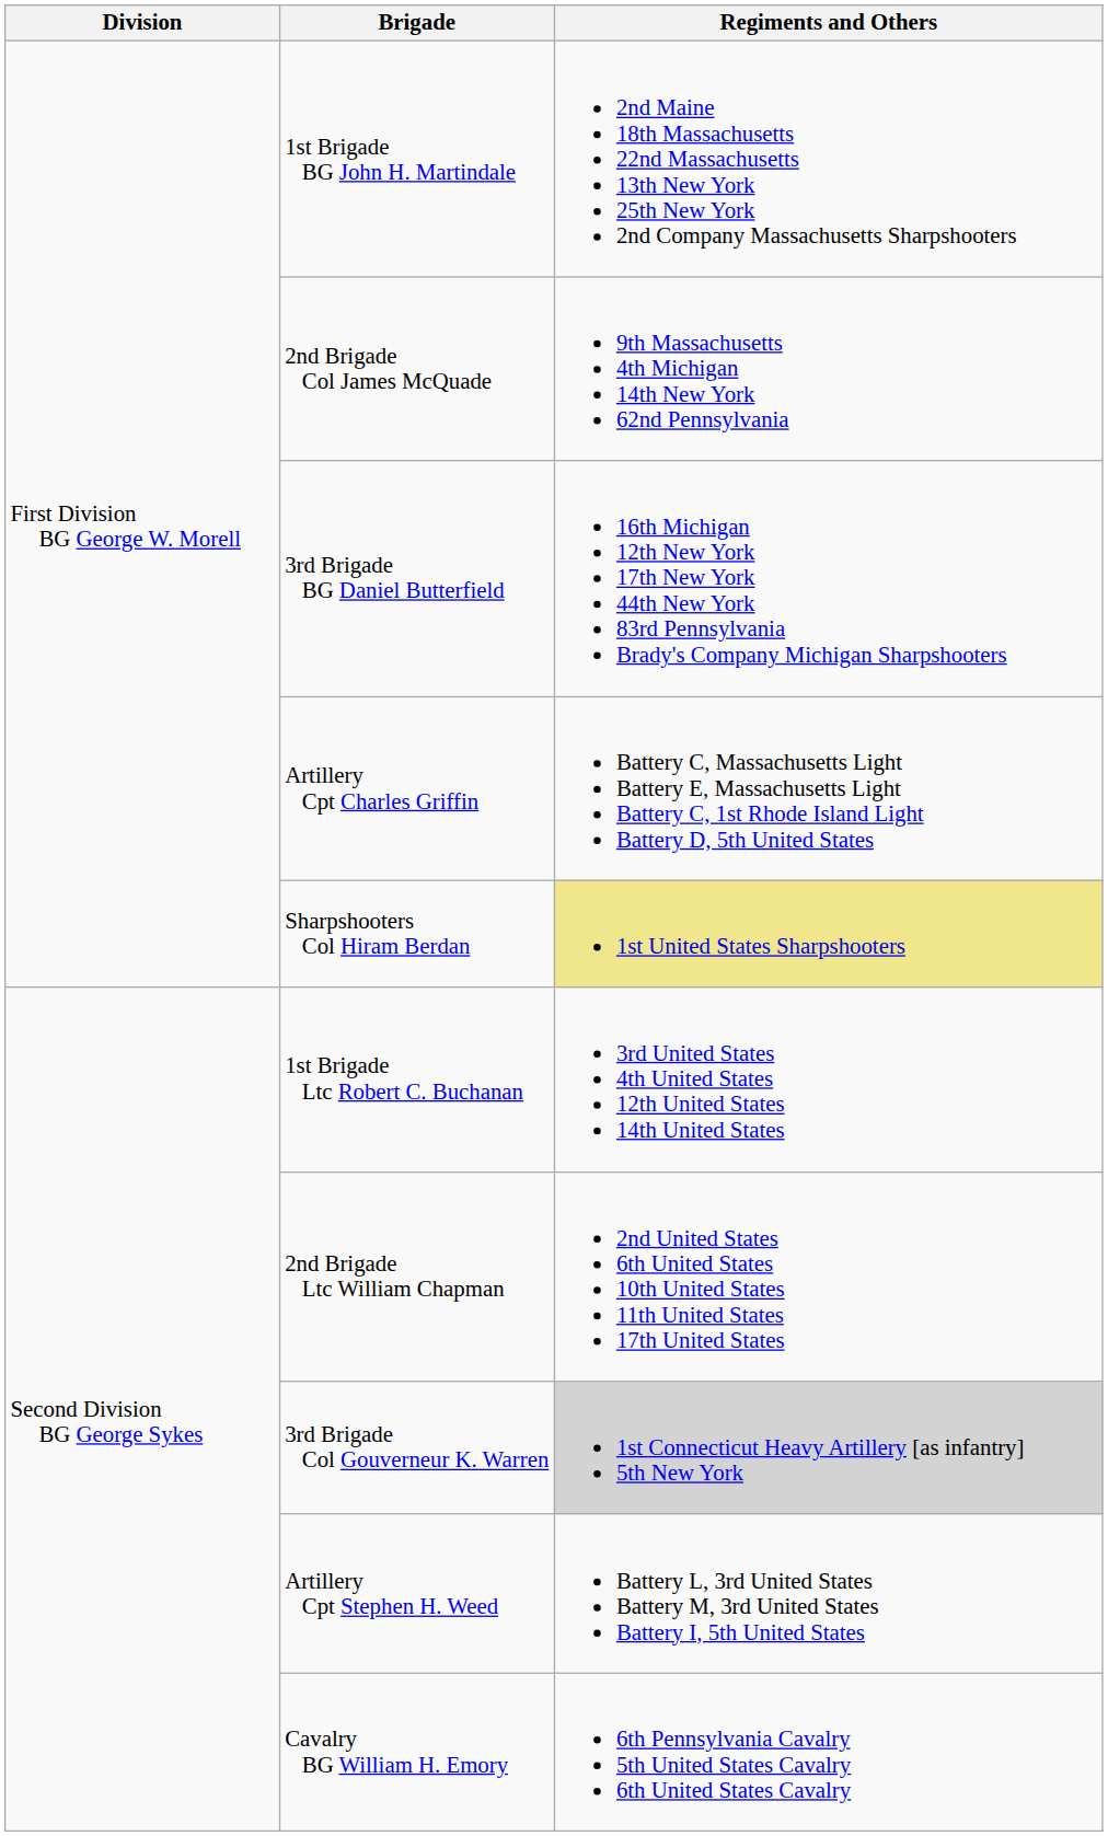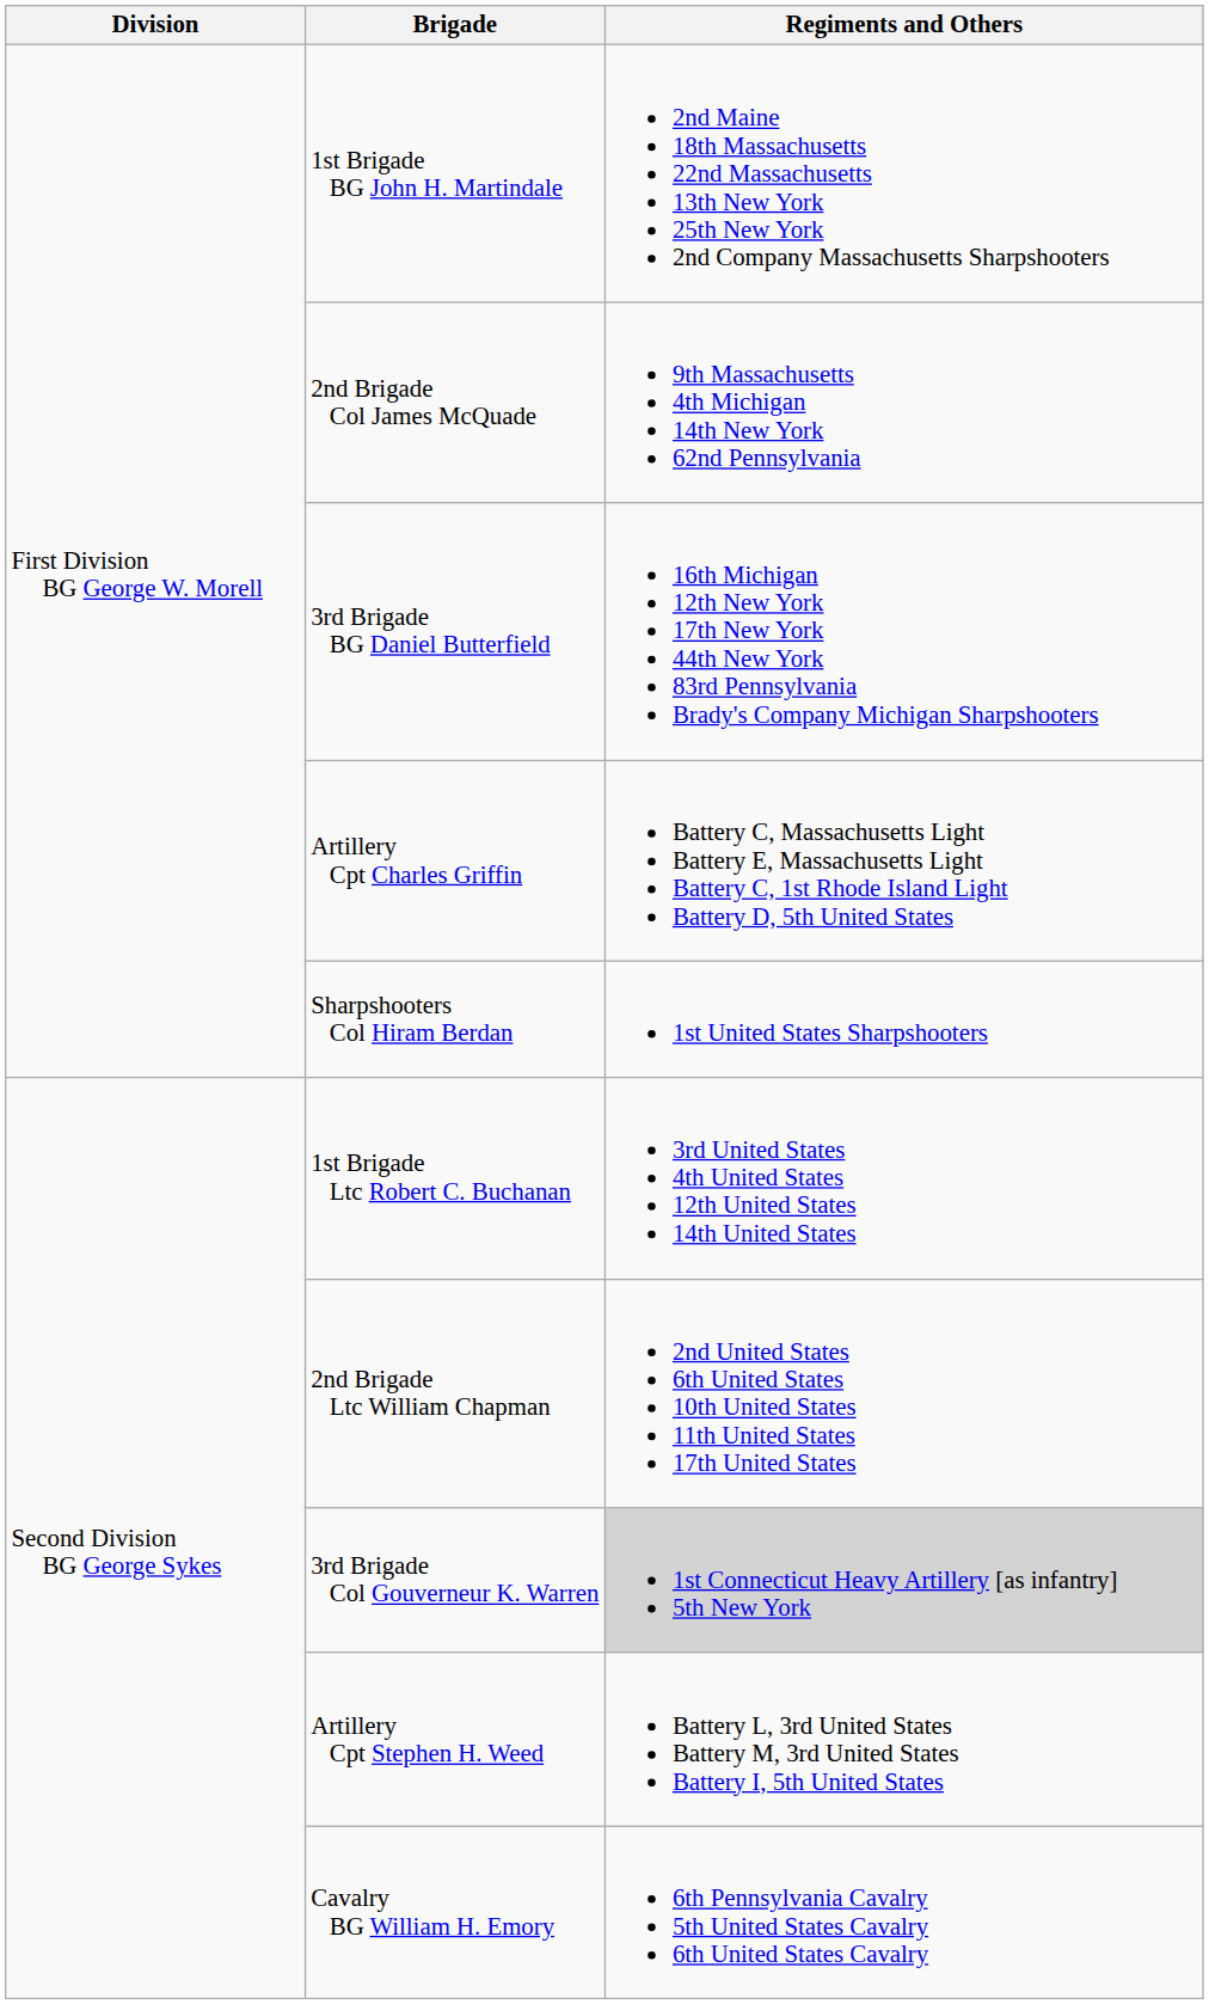Sharpshooters Col Hiram Berdan | Regiments and Others: khaki background -> no background
